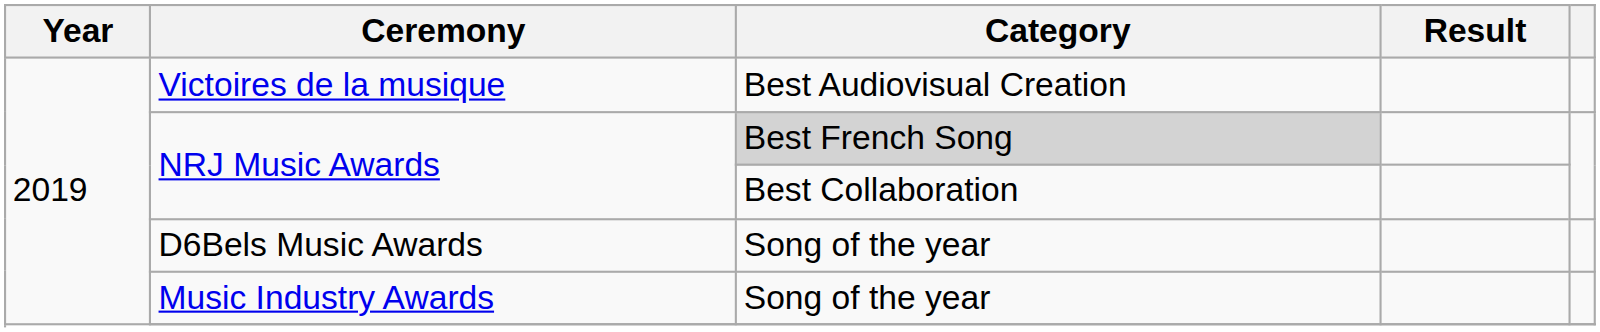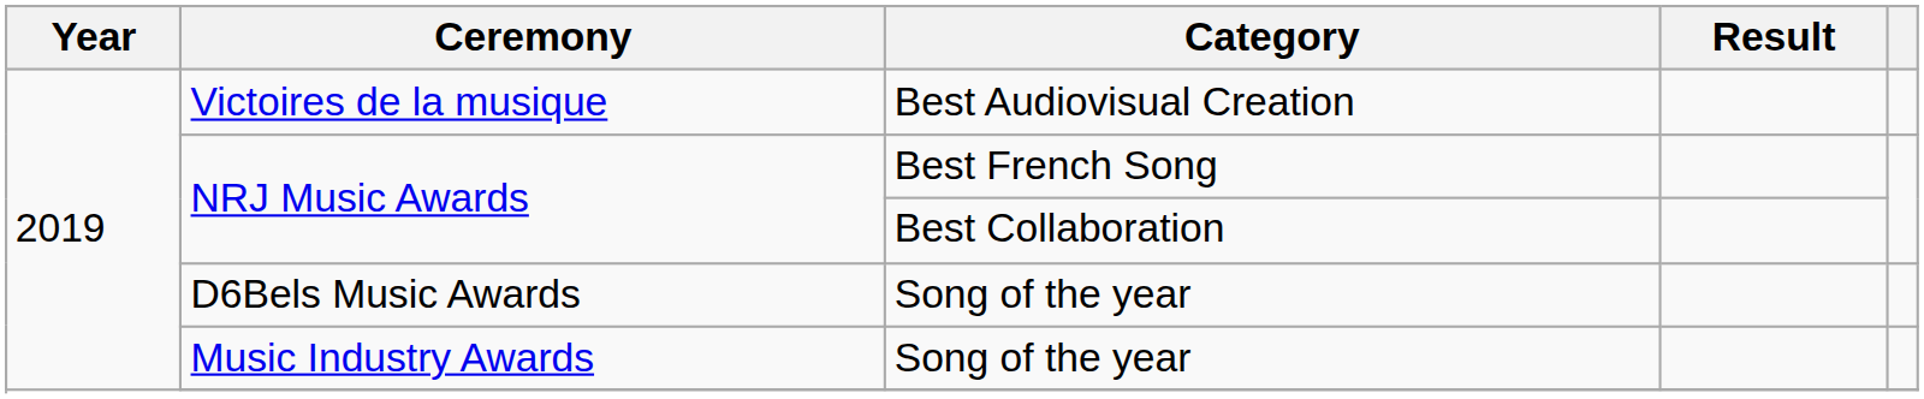NRJ Music Awards / Best French Song | Category: lightgrey background -> no background
